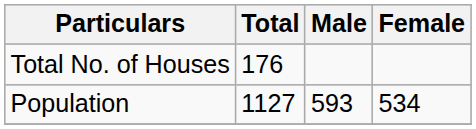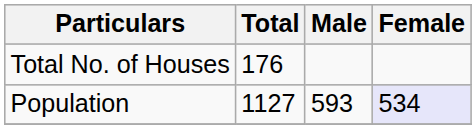Population | Female: no background -> lavender background
